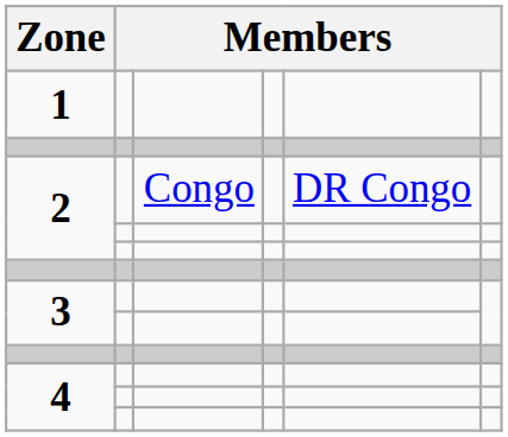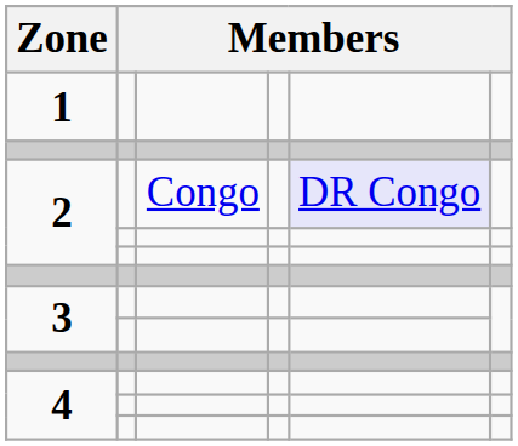2 / Congo | column 5: no background -> lavender background
